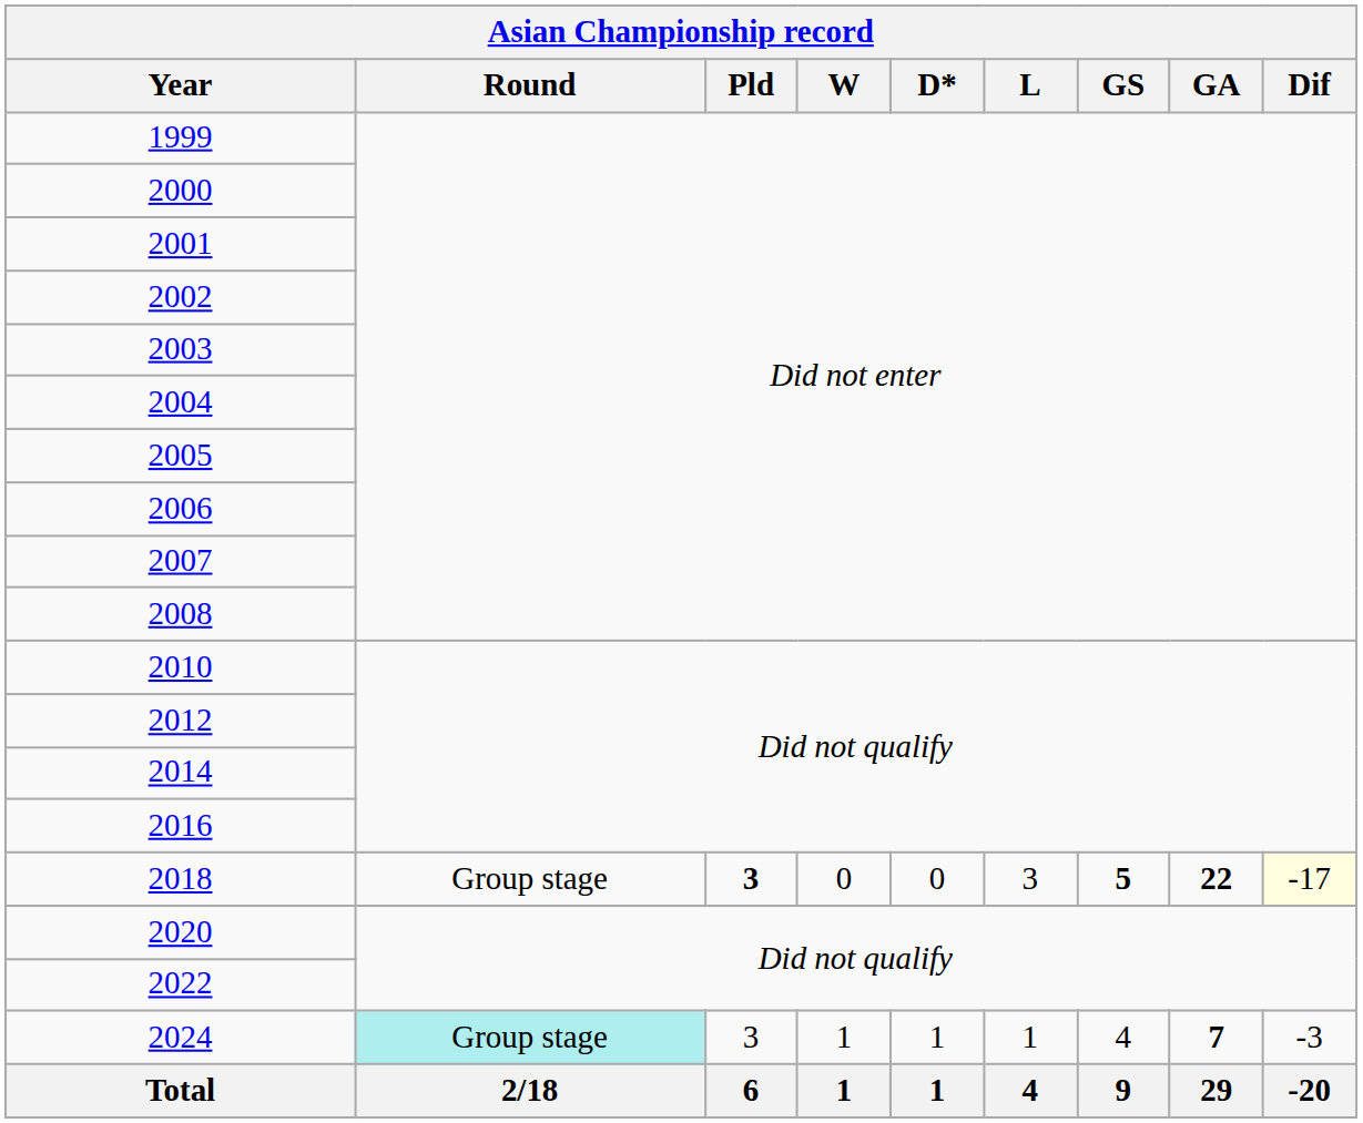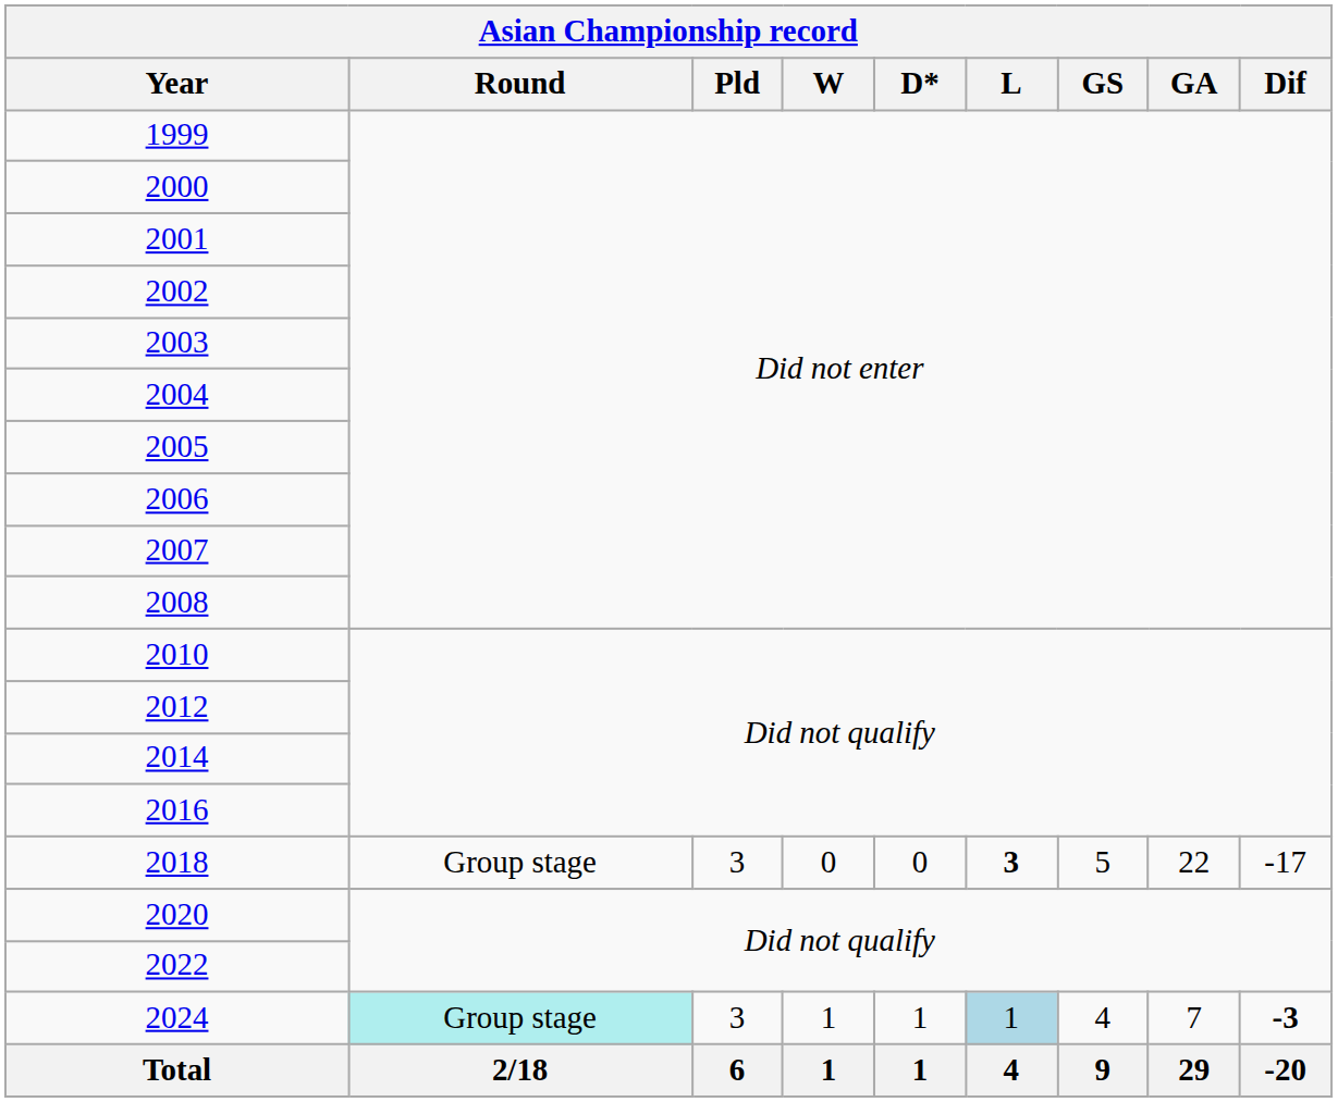2018 | Asian Championship record / Pld: bold -> normal
2018 | Asian Championship record / L: normal -> bold
2018 | Asian Championship record / GS: bold -> normal
2018 | Asian Championship record / GA: bold -> normal
2018 | Asian Championship record / Dif: lightyellow background -> no background
2024 | Asian Championship record / L: no background -> lightblue background
2024 | Asian Championship record / GA: bold -> normal
2024 | Asian Championship record / Dif: normal -> bold
